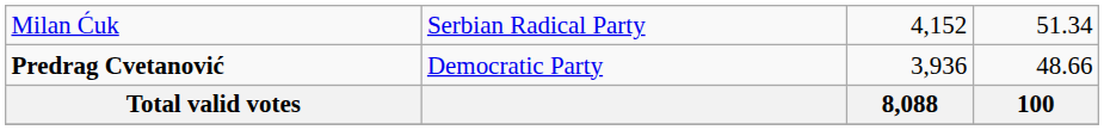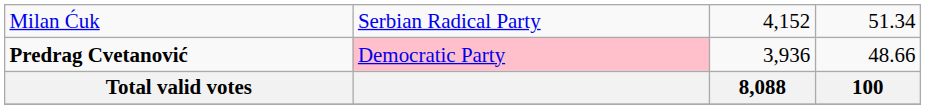Predrag Cvetanović | column 2: no background -> pink background
